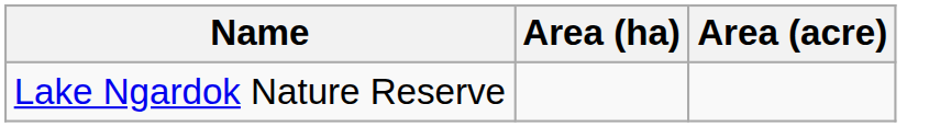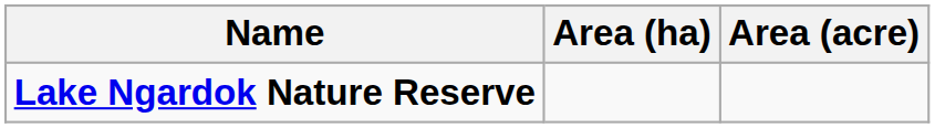Lake Ngardok Nature Reserve | Name: normal -> bold
